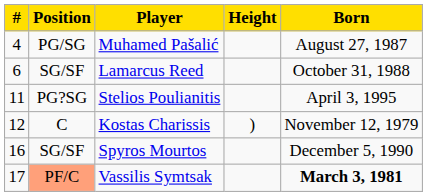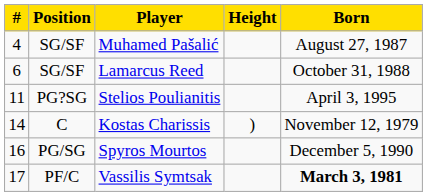Muhamed Pašalić | Position: PG/SG -> SG/SF
Kostas Charissis | #: 12 -> 14
Spyros Mourtos | Position: SG/SF -> PG/SG
Vassilis Symtsak | Position: lightsalmon background -> no background
